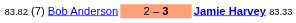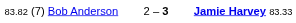83.82 (7) Bob Anderson | column 2: lightsalmon background -> no background
